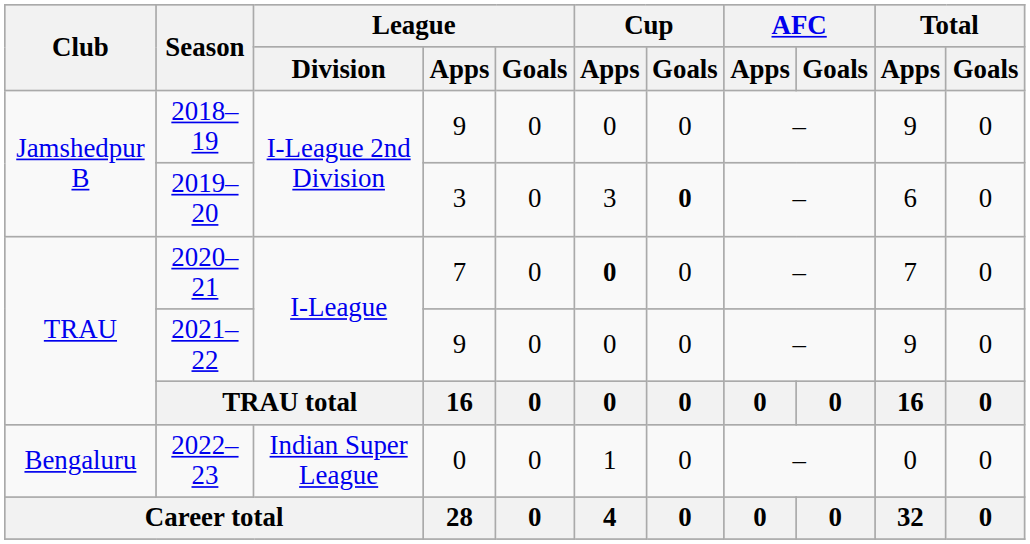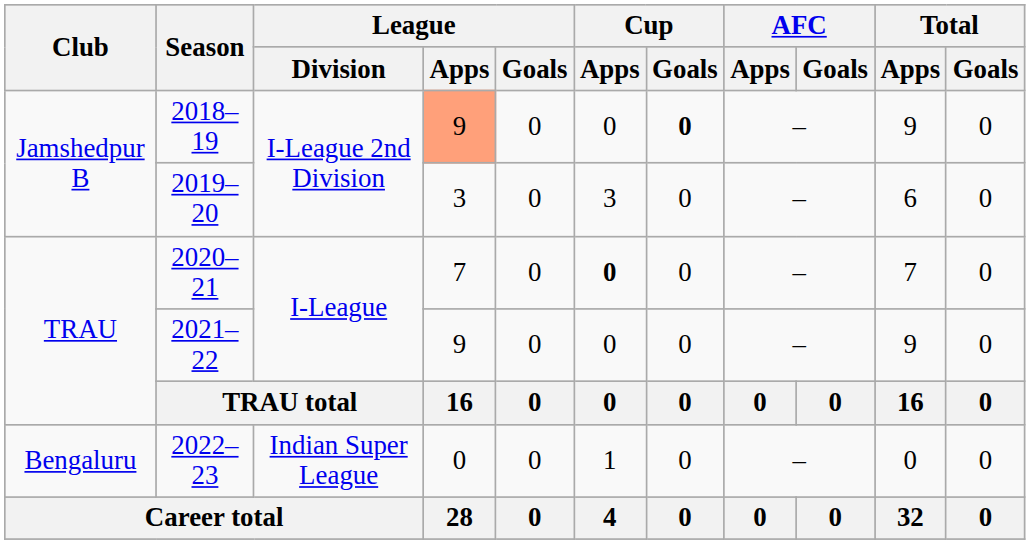2018–19 | League / Apps: no background -> lightsalmon background
2018–19 | Cup / Goals: normal -> bold
2019–20 | Cup / Goals: bold -> normal
